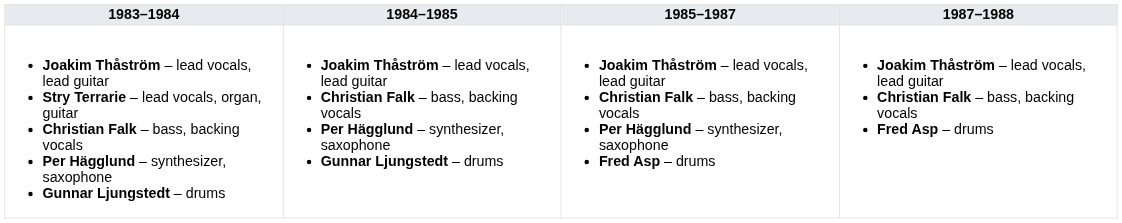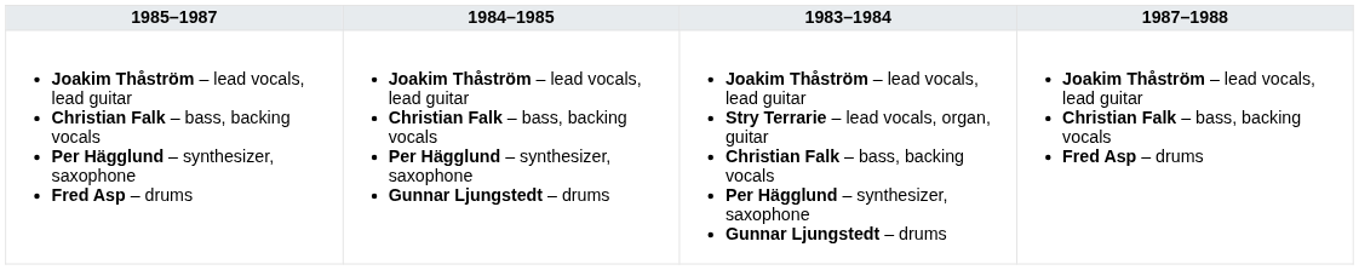columns swapped: 1983–1984 <-> 1985–1987
